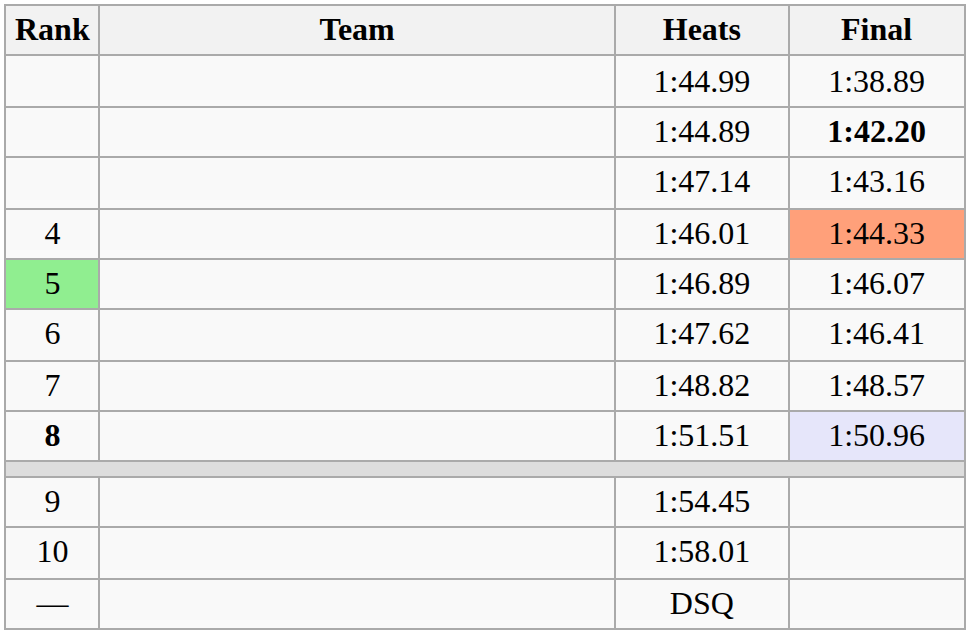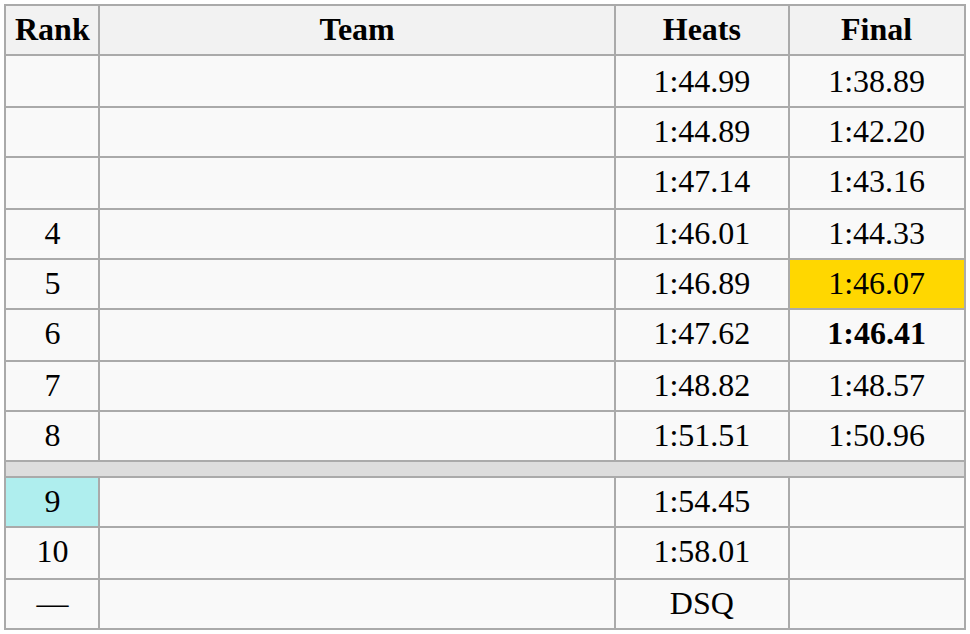1:44.89 | Final: bold -> normal
1:46.01 | Final: lightsalmon background -> no background
1:46.89 | Rank: lightgreen background -> no background
1:46.89 | Final: no background -> gold background
1:47.62 | Final: normal -> bold
1:51.51 | Rank: bold -> normal
1:51.51 | Final: lavender background -> no background
1:54.45 | Rank: no background -> paleturquoise background
